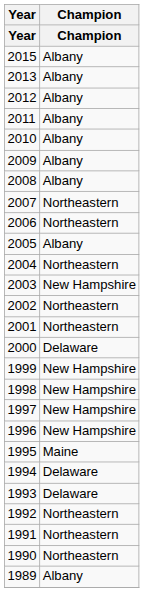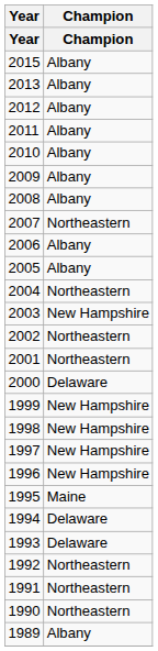2006 | Champion: Northeastern -> Albany
